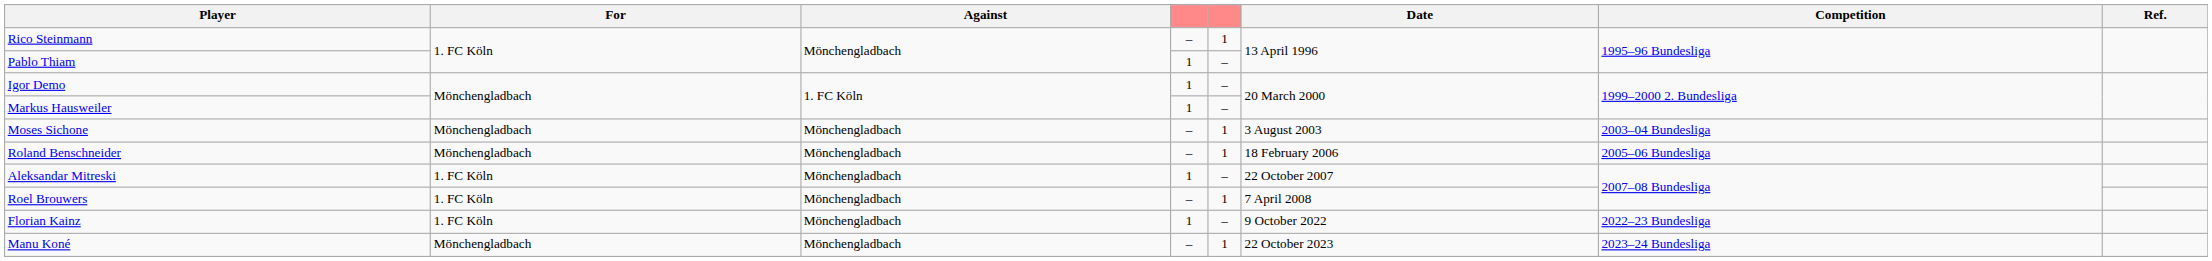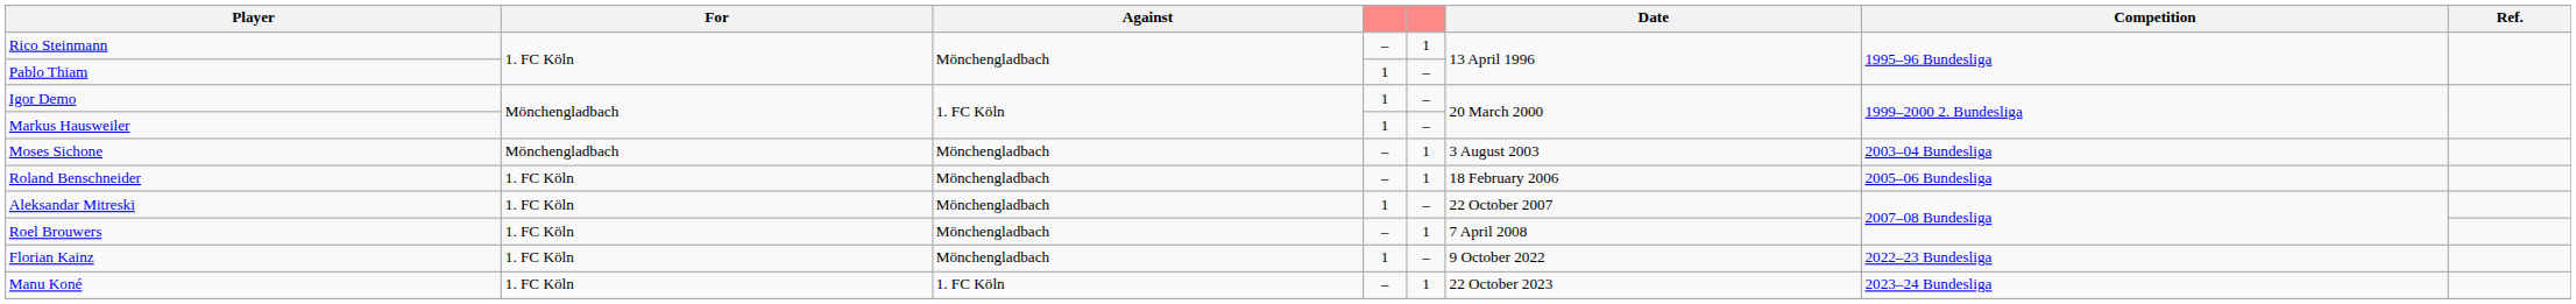Roland Benschneider | For: Mönchengladbach -> 1. FC Köln
Manu Koné | For: Mönchengladbach -> 1. FC Köln
Manu Koné | Against: Mönchengladbach -> 1. FC Köln
